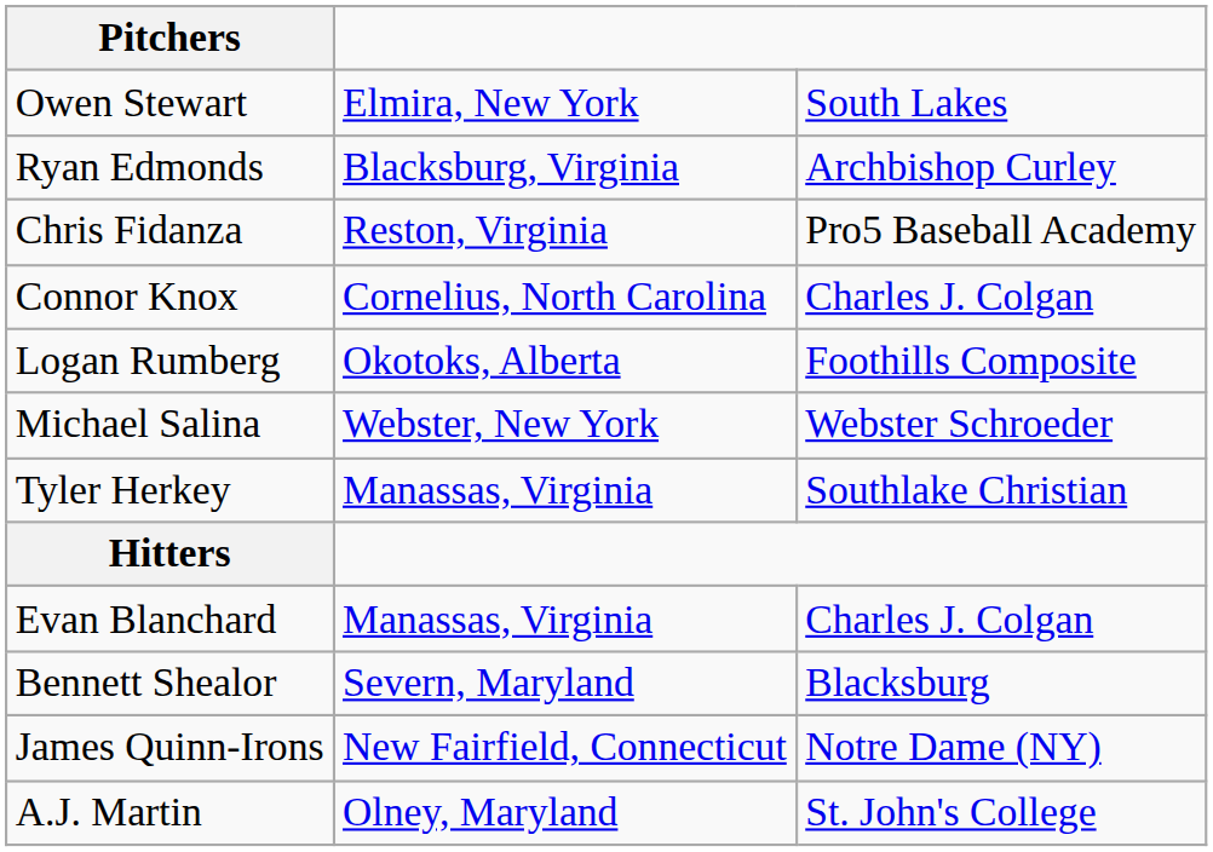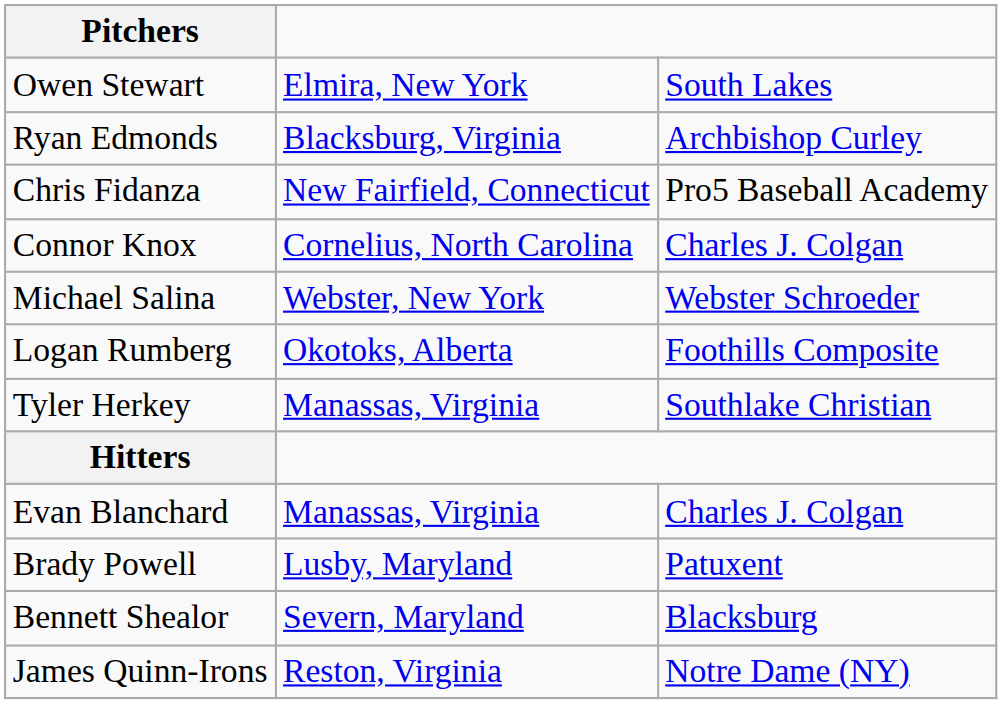Chris Fidanza | column 2: Reston, Virginia -> New Fairfield, Connecticut
rows swapped: Logan Rumberg <-> Michael Salina
+ row: Brady Powell | Lusby, Maryland | Patuxent
James Quinn-Irons | column 2: New Fairfield, Connecticut -> Reston, Virginia
- row: A.J. Martin | Olney, Maryland | St. John's College
